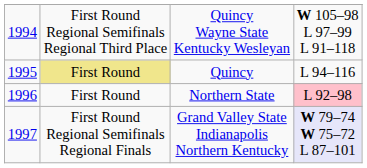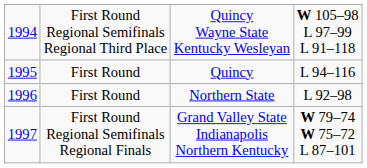Quincy | column 2: khaki background -> no background
Northern State | column 4: pink background -> no background
Grand Valley State Indianapolis Northern Kentucky | column 4: lavender background -> no background
